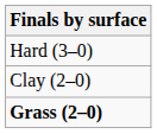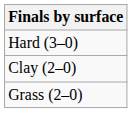row 4 | column 1: bold -> normal
